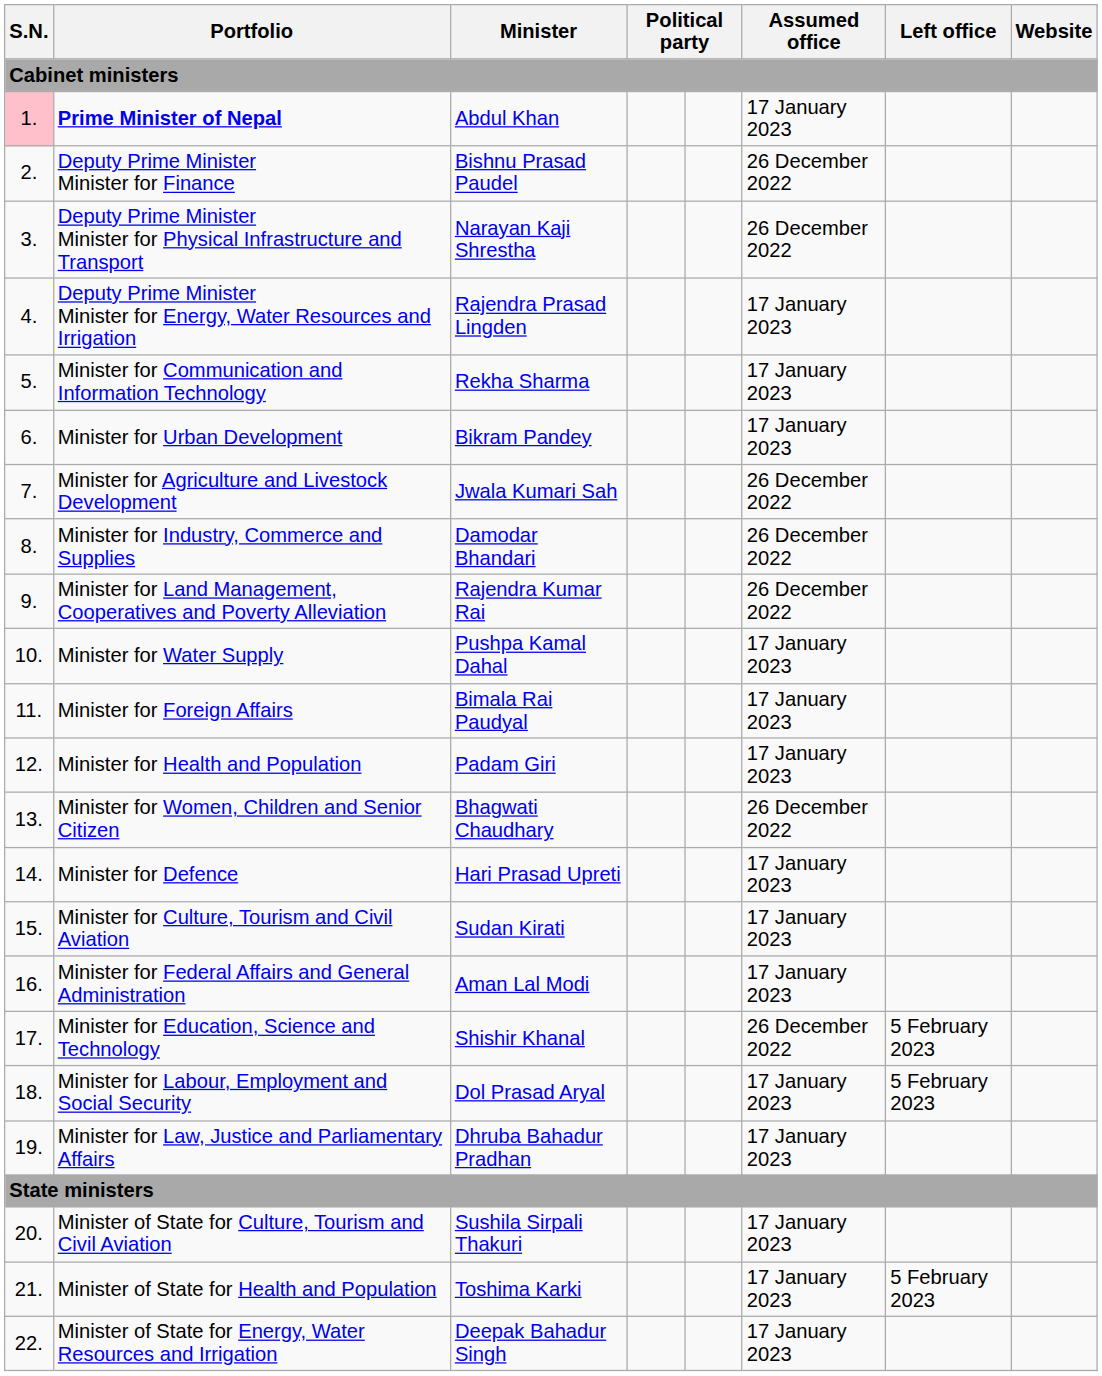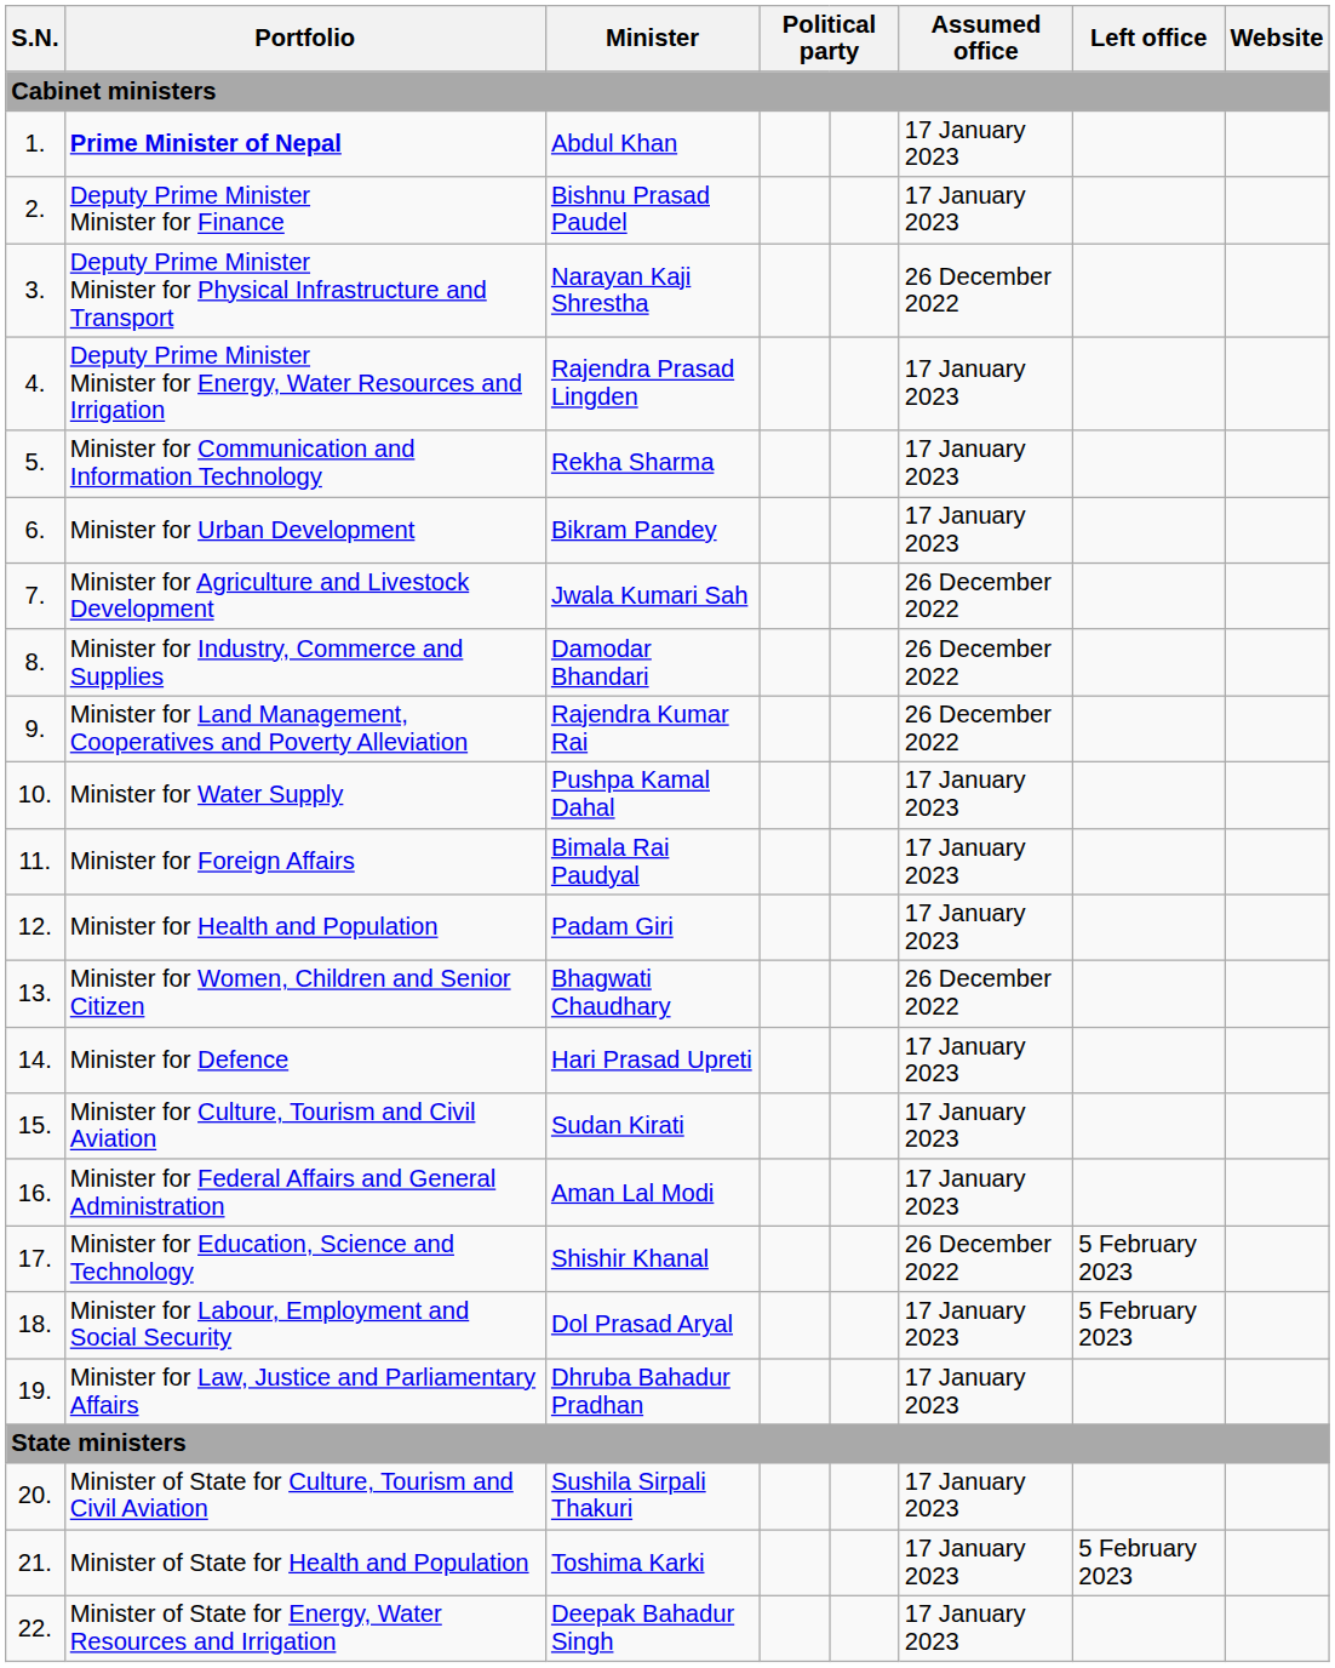Prime Minister of Nepal | S.N.: pink background -> no background
Deputy Prime Minister Minister for Finance | Assumed office: 26 December 2022 -> 17 January 2023
